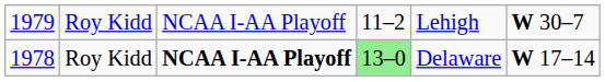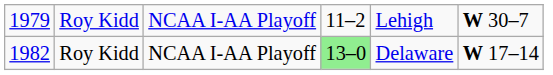row 2 | column 1: 1978 -> 1982
row 2 | column 3: bold -> normal
